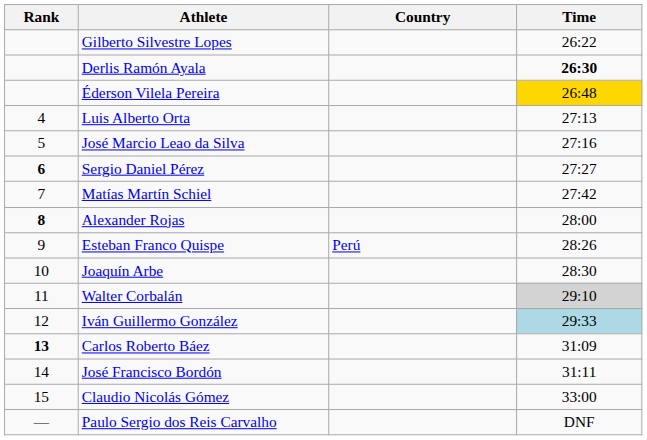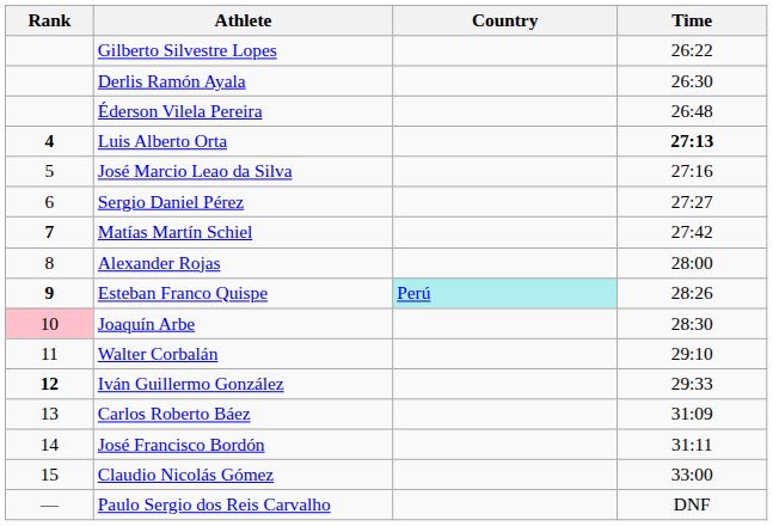Derlis Ramón Ayala | Time: bold -> normal
Éderson Vilela Pereira | Time: gold background -> no background
Luis Alberto Orta | Rank: normal -> bold
Luis Alberto Orta | Time: normal -> bold
Sergio Daniel Pérez | Rank: bold -> normal
Matías Martín Schiel | Rank: normal -> bold
Alexander Rojas | Rank: bold -> normal
Esteban Franco Quispe | Rank: normal -> bold
Esteban Franco Quispe | Country: no background -> paleturquoise background
Joaquín Arbe | Rank: no background -> pink background
Walter Corbalán | Time: lightgrey background -> no background
Iván Guillermo González | Rank: normal -> bold
Iván Guillermo González | Time: lightblue background -> no background
Carlos Roberto Báez | Rank: bold -> normal
